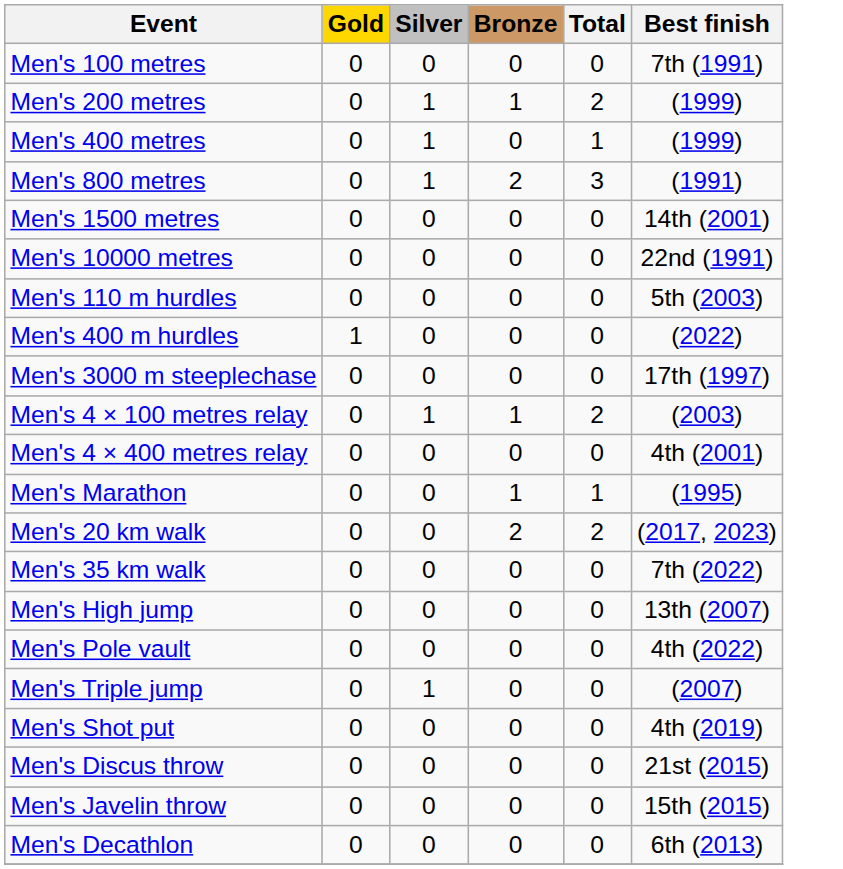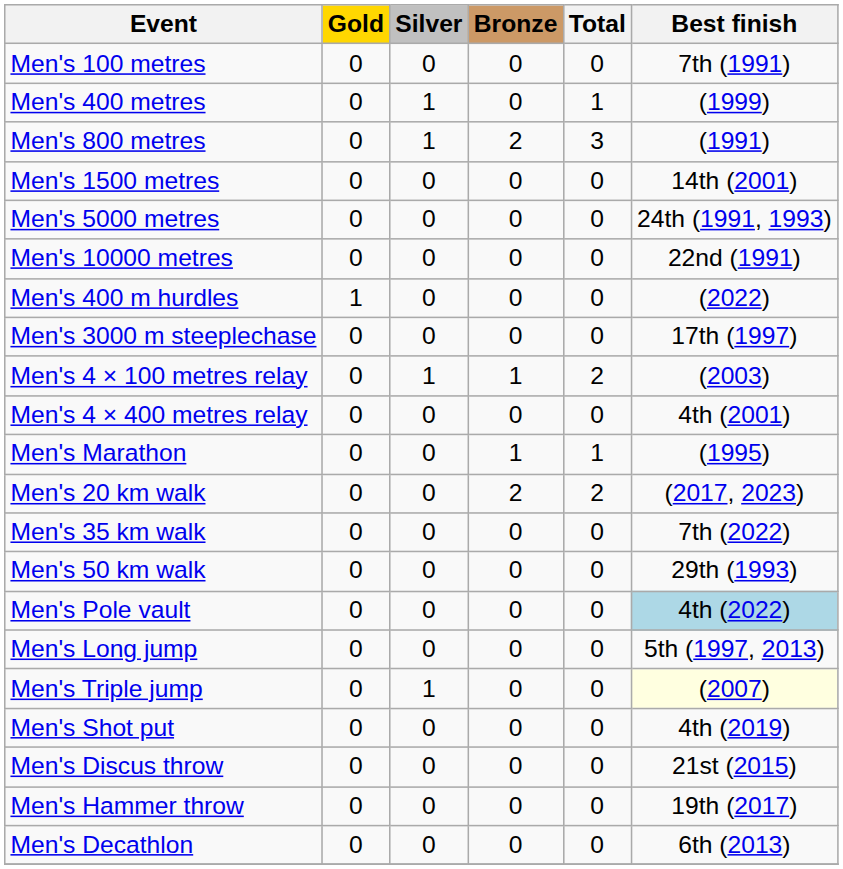- row: Men's 200 metres | 0 | 1 | 1 | 2 | (1999)
+ row: Men's 5000 metres | 0 | 0 | 0 | 0 | 24th (1991, 1993)
- row: Men's 110 m hurdles | 0 | 0 | 0 | 0 | 5th (2003)
+ row: Men's 50 km walk | 0 | 0 | 0 | 0 | 29th (1993)
- row: Men's High jump | 0 | 0 | 0 | 0 | 13th (2007)
Men's Pole vault | Best finish: no background -> lightblue background
+ row: Men's Long jump | 0 | 0 | 0 | 0 | 5th (1997, 2013)
Men's Triple jump | Best finish: no background -> lightyellow background
- row: Men's Javelin throw | 0 | 0 | 0 | 0 | 15th (2015)
+ row: Men's Hammer throw | 0 | 0 | 0 | 0 | 19th (2017)
